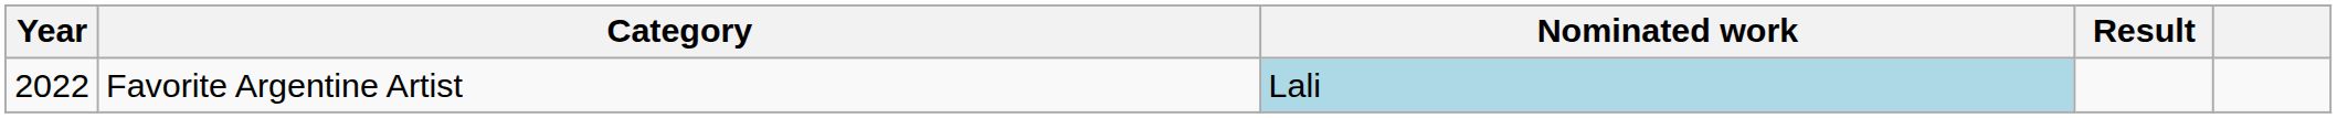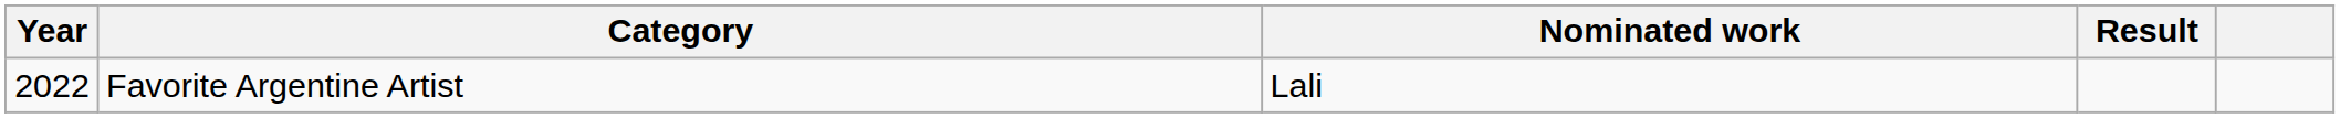Favorite Argentine Artist | Nominated work: lightblue background -> no background
